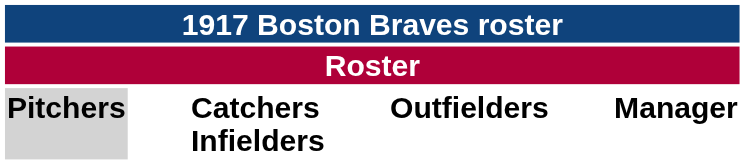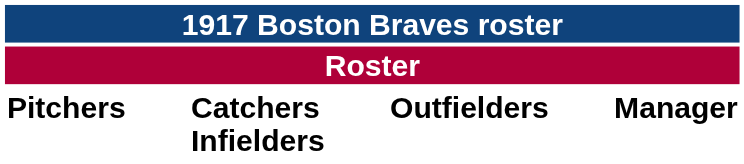Pitchers | column 1: lightgrey background -> no background
